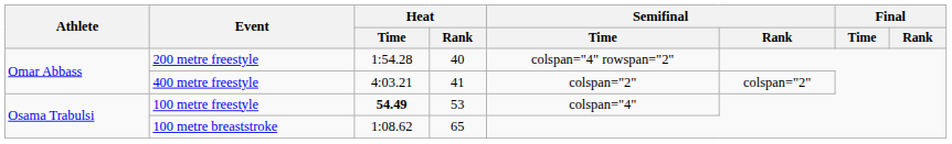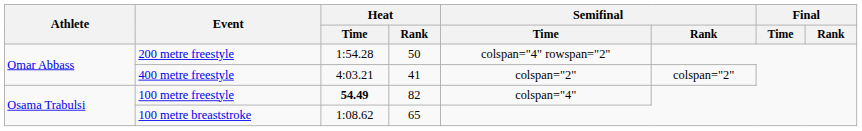200 metre freestyle | Heat / Rank: 40 -> 50
100 metre freestyle | Heat / Rank: 53 -> 82
